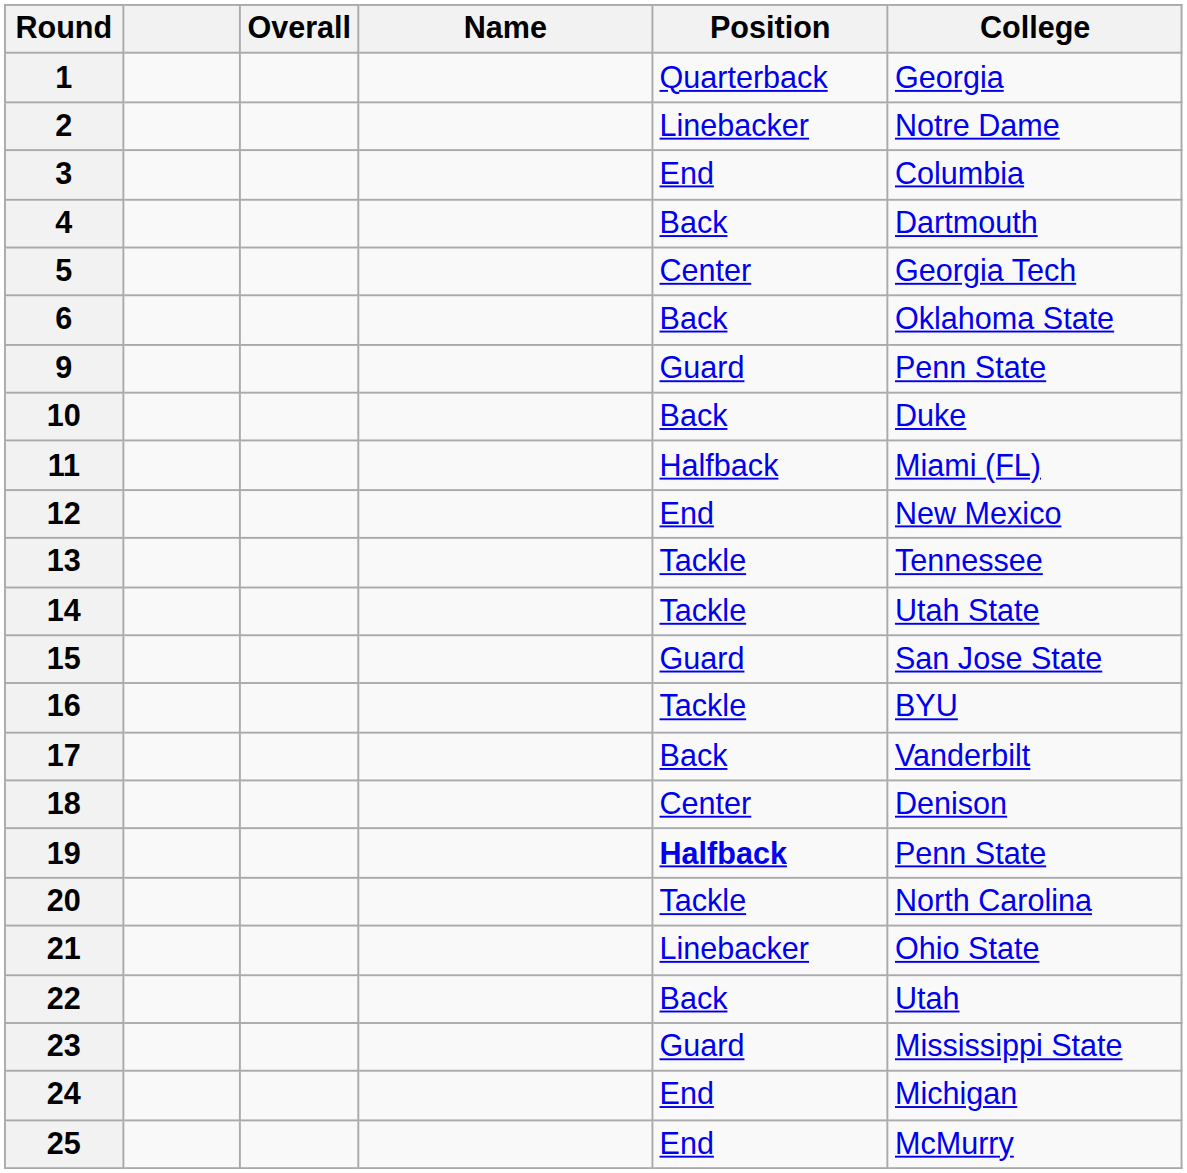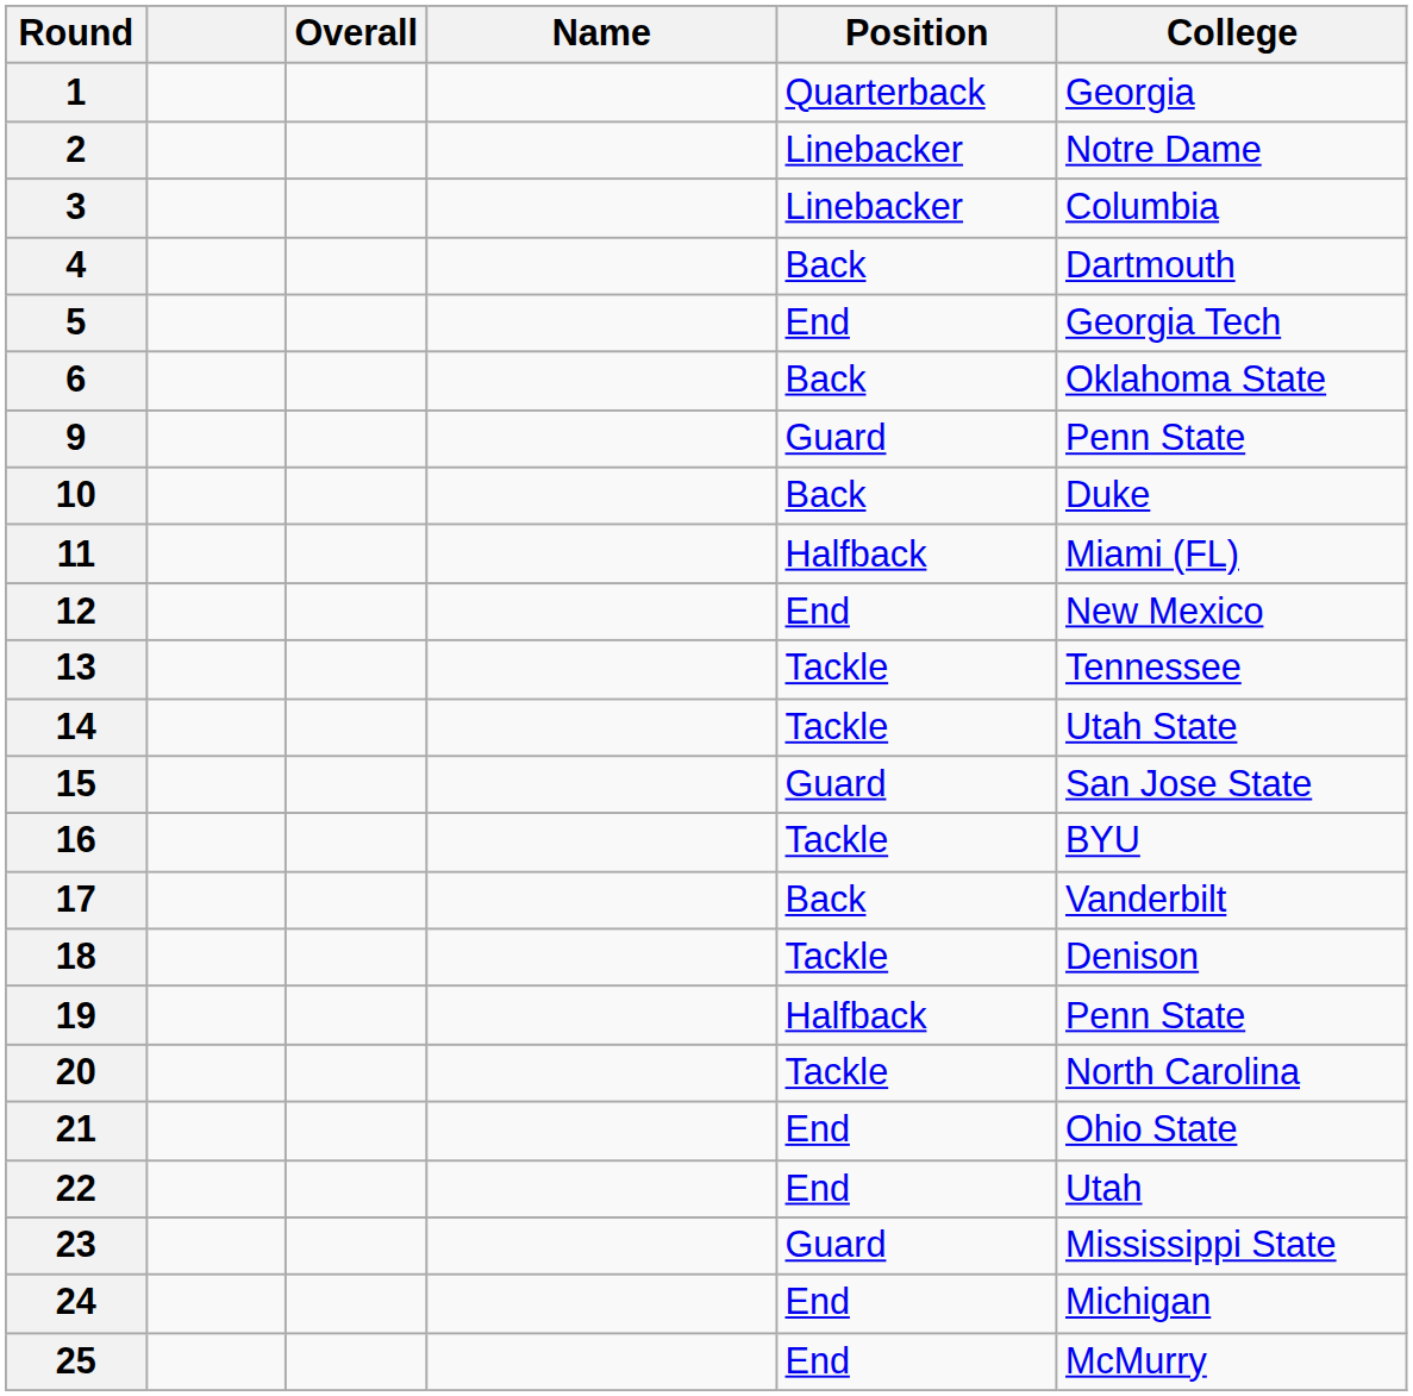3 | Position: End -> Linebacker
5 | Position: Center -> End
18 | Position: Center -> Tackle
19 | Position: bold -> normal
21 | Position: Linebacker -> End
22 | Position: Back -> End
